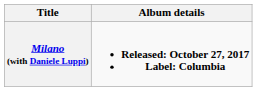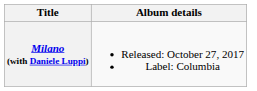Milano (with Daniele Luppi) | Album details: bold -> normal
